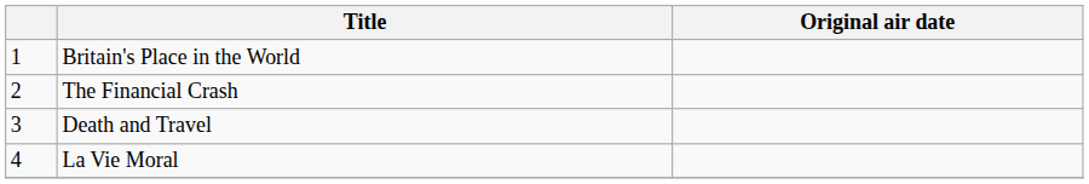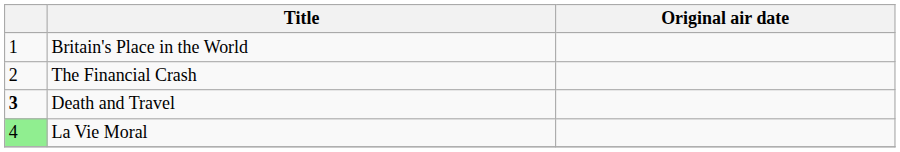Death and Travel | column 1: normal -> bold
La Vie Moral | column 1: no background -> lightgreen background
